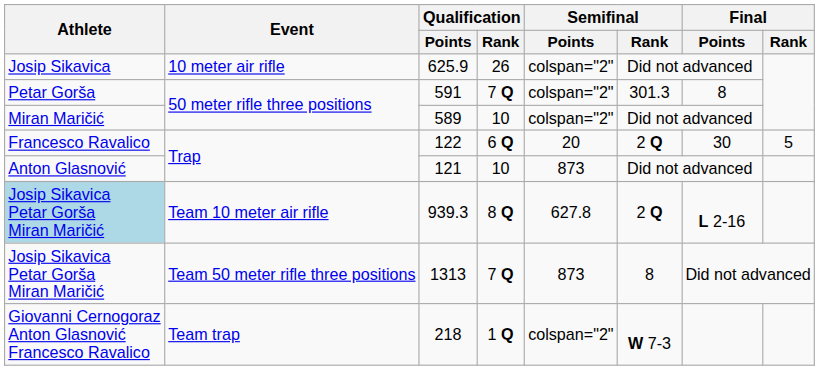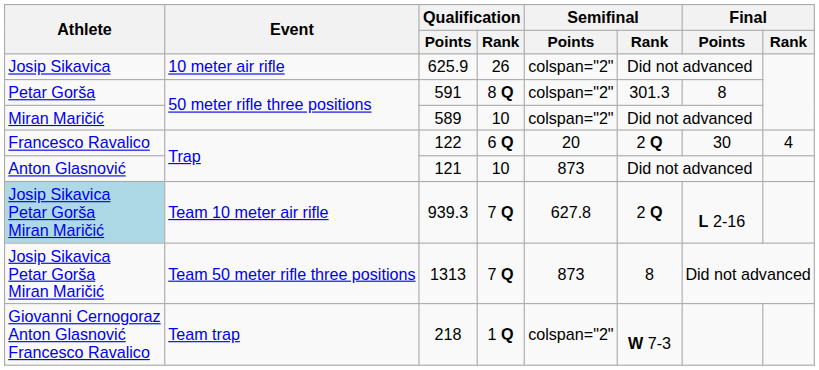591 | Qualification / Rank: 7 Q -> 8 Q
122 | Final / Rank: 5 -> 4
939.3 | Qualification / Rank: 8 Q -> 7 Q
